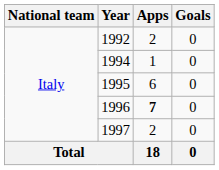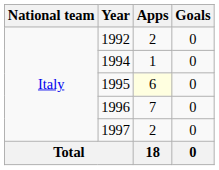1995 | Apps: no background -> lightyellow background
1996 | Apps: bold -> normal
